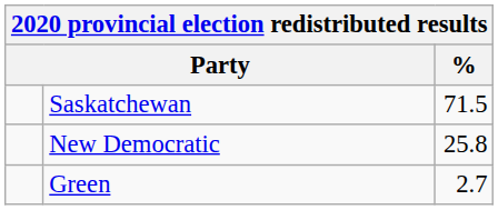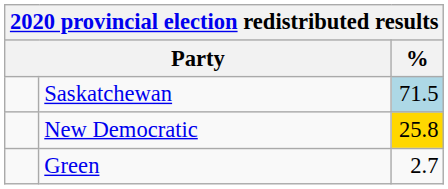Saskatchewan | %: no background -> lightblue background
New Democratic | %: no background -> gold background
